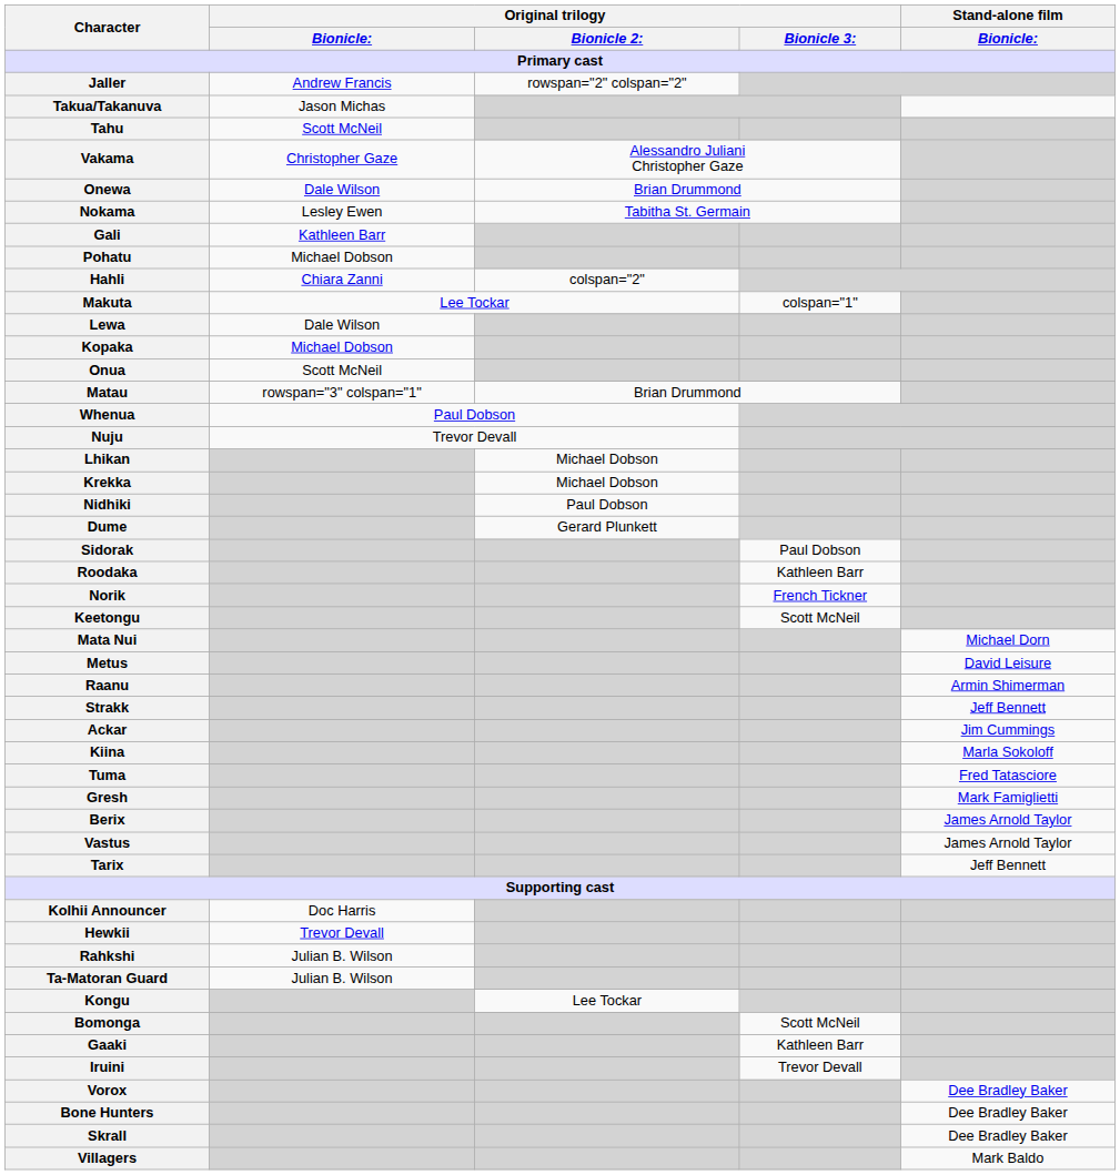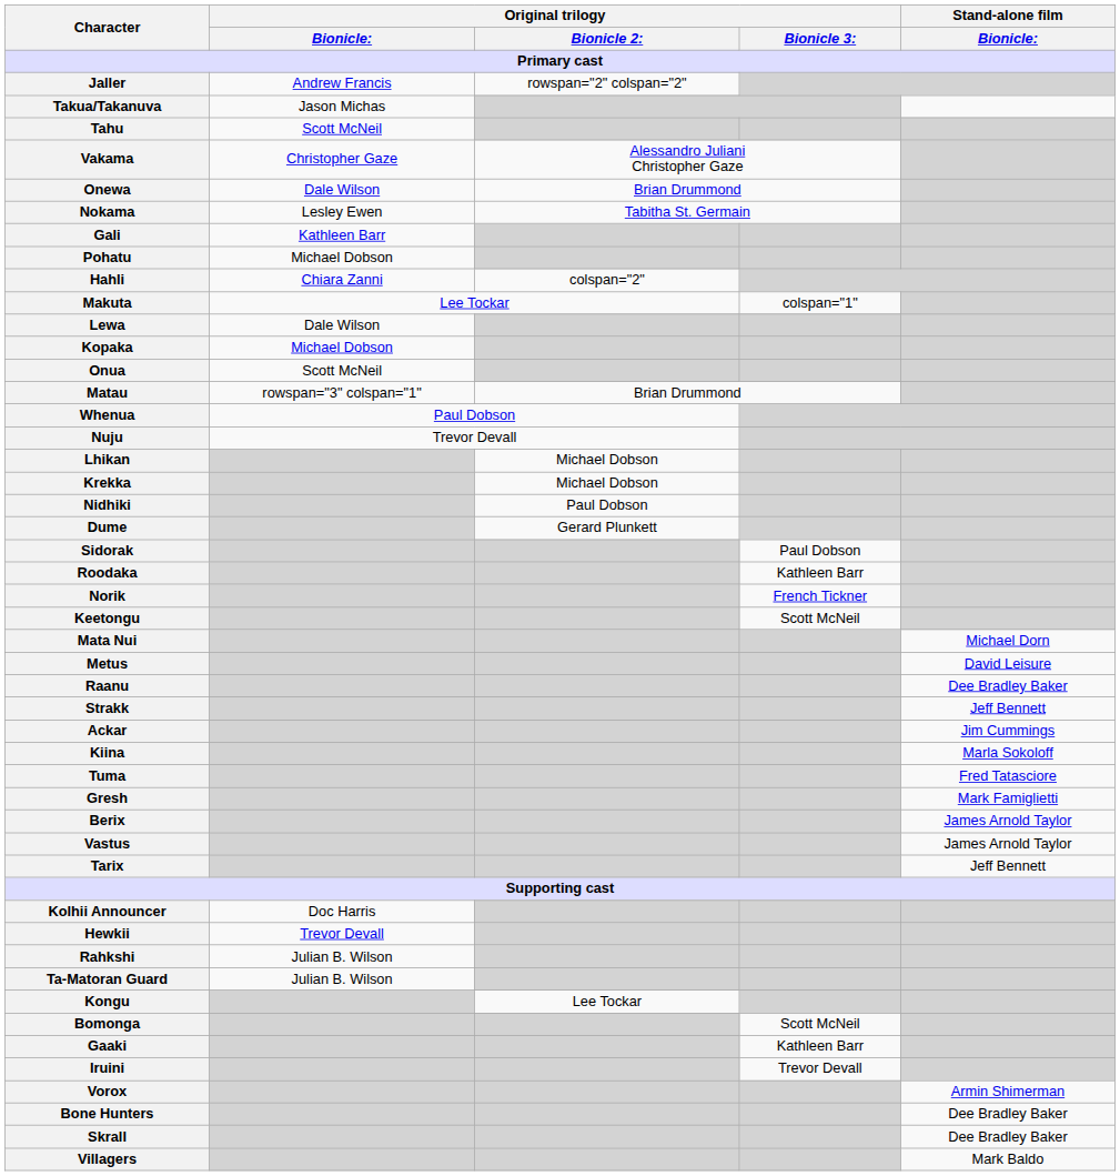Raanu | column 5: Armin Shimerman -> Dee Bradley Baker
Vorox | column 5: Dee Bradley Baker -> Armin Shimerman
